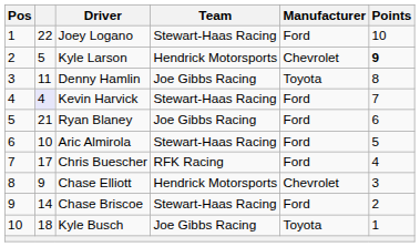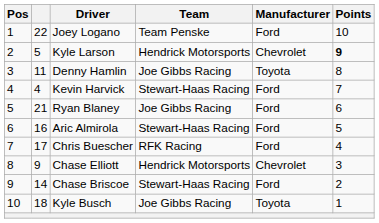Joey Logano | Team: Stewart-Haas Racing -> Team Penske
Kevin Harvick | column 2: lavender background -> no background
Aric Almirola | column 2: 10 -> 16
